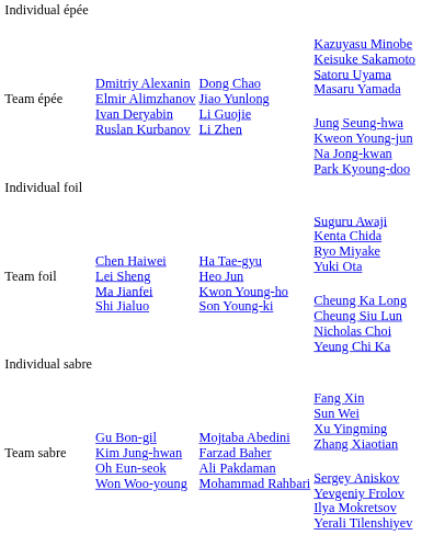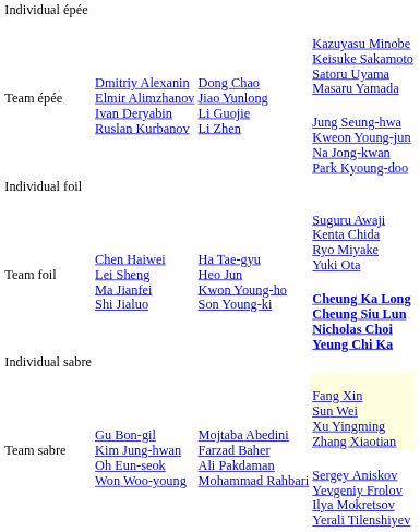Cheung Ka Long Cheung Siu Lun Nicholas Choi Yeung Chi Ka | column 4: normal -> bold
Fang Xin Sun Wei Xu Yingming Zhang Xiaotian | column 4: no background -> lightyellow background
